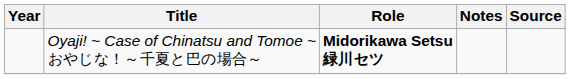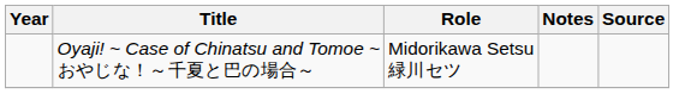Oyaji! ~ Case of Chinatsu and Tomoe ~ おやじな！～千夏と巴の場合～ | Role: bold -> normal
